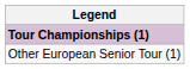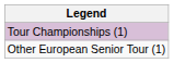row 2 | column 1: bold -> normal
